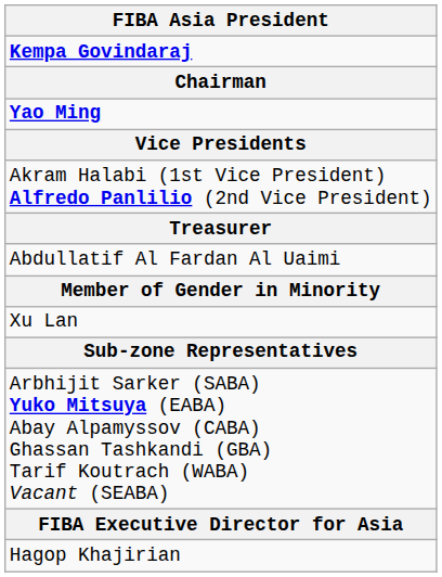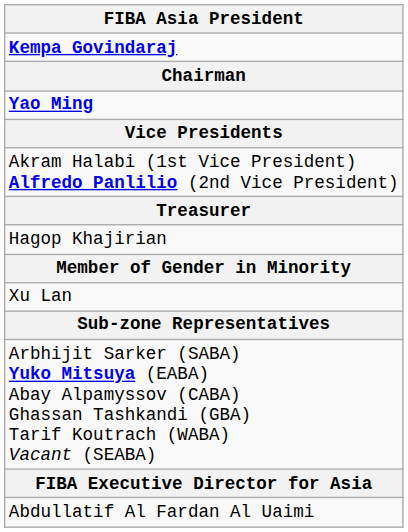row 8 | column 1: Abdullatif Al Fardan Al Uaimi -> Hagop Khajirian
row 14 | column 1: Hagop Khajirian -> Abdullatif Al Fardan Al Uaimi
